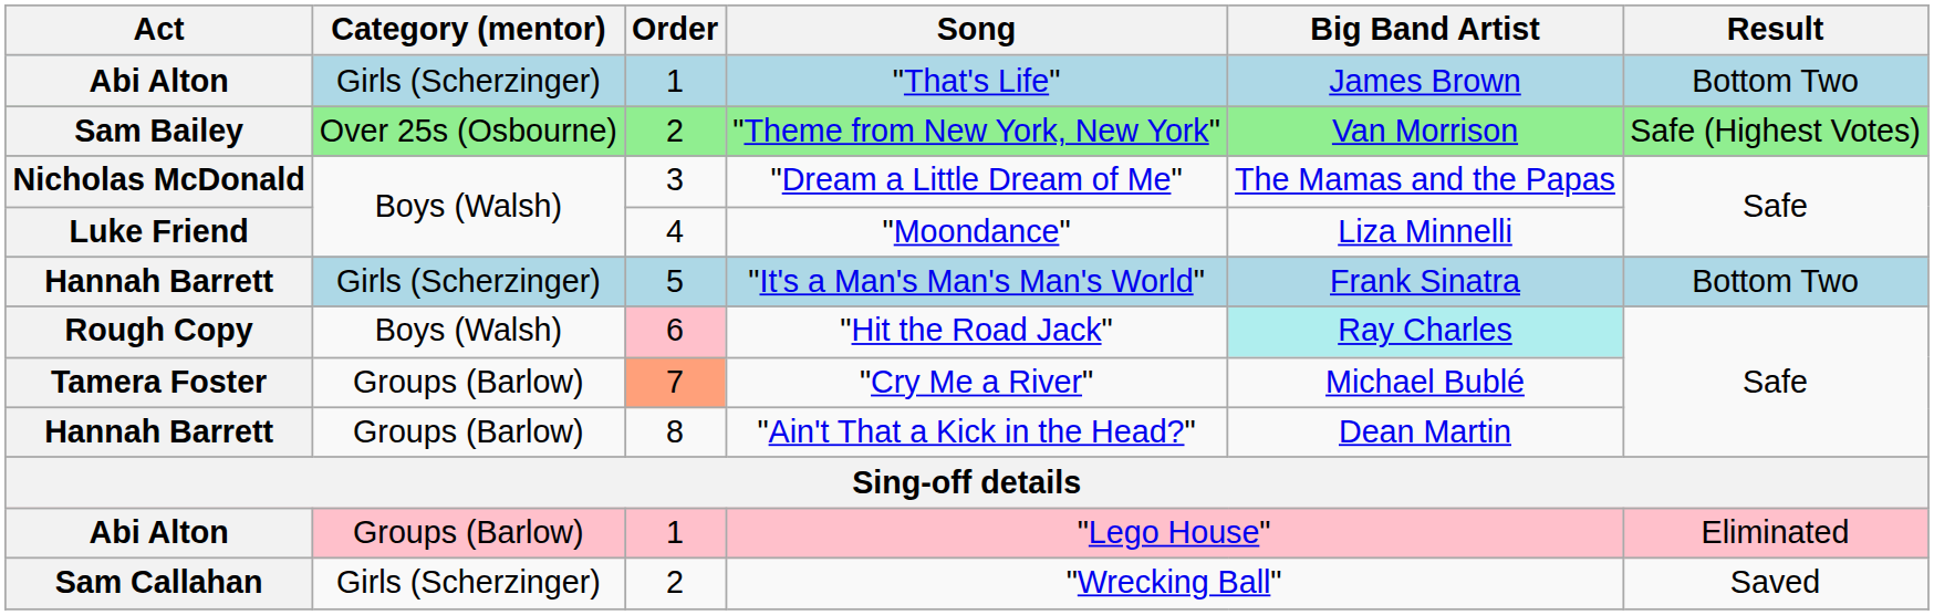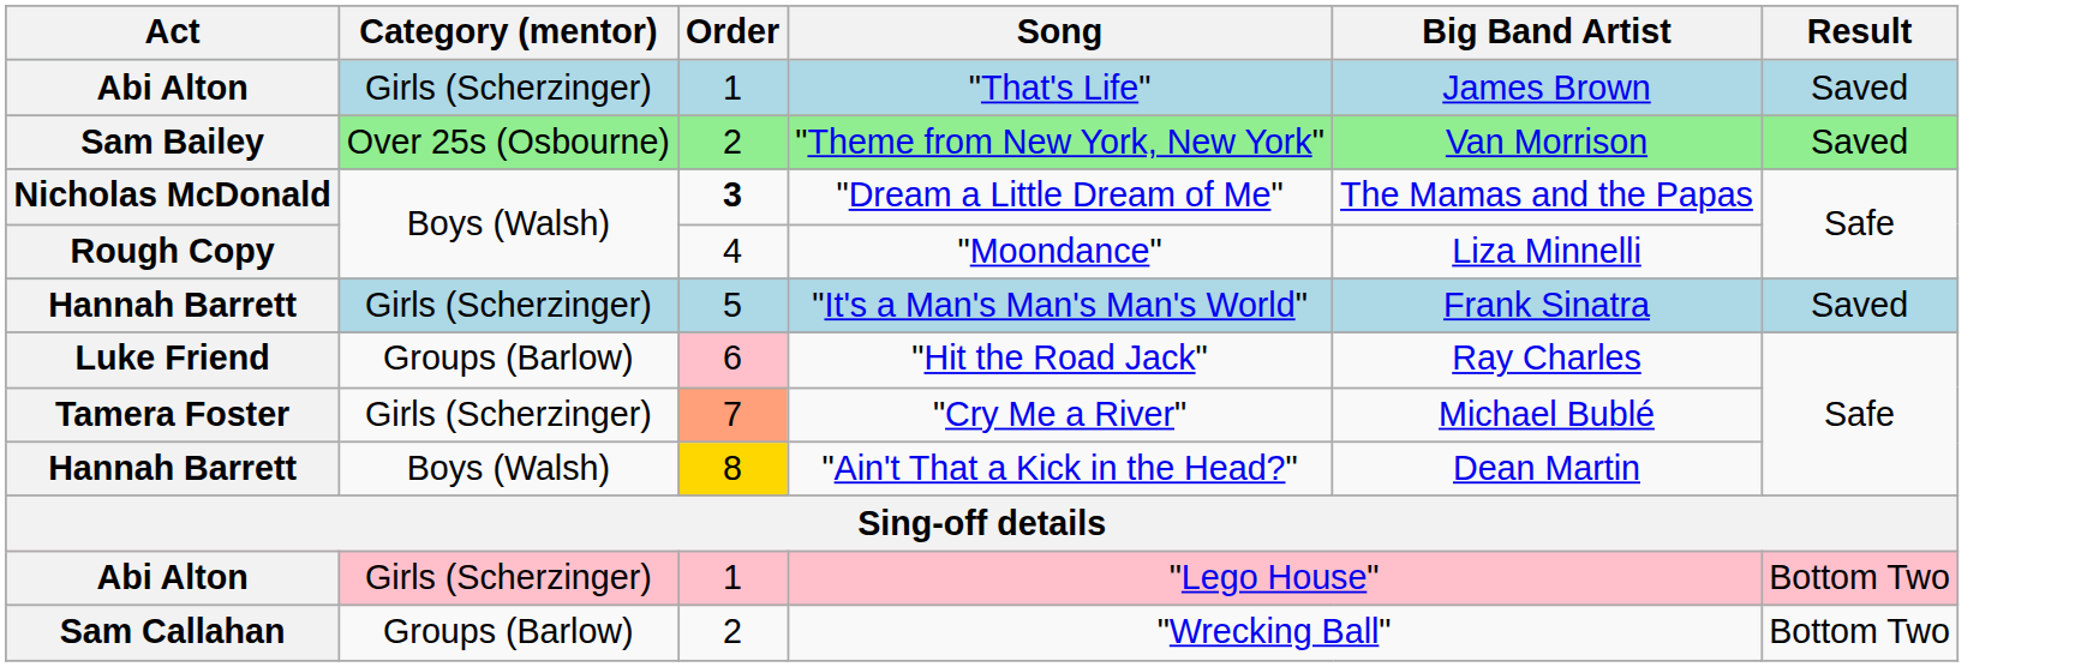"That's Life" | Result: Bottom Two -> Saved
"Theme from New York, New York" | Result: Safe (Highest Votes) -> Saved
"Dream a Little Dream of Me" | Order: normal -> bold
"Moondance" | Act: Luke Friend -> Rough Copy
"It's a Man's Man's Man's World" | Result: Bottom Two -> Saved
"Hit the Road Jack" | Act: Rough Copy -> Luke Friend
"Hit the Road Jack" | Category (mentor): Boys (Walsh) -> Groups (Barlow)
"Hit the Road Jack" | Big Band Artist: paleturquoise background -> no background
"Cry Me a River" | Category (mentor): Groups (Barlow) -> Girls (Scherzinger)
"Ain't That a Kick in the Head?" | Category (mentor): Groups (Barlow) -> Boys (Walsh)
"Ain't That a Kick in the Head?" | Order: no background -> gold background
"Lego House" | Category (mentor): Groups (Barlow) -> Girls (Scherzinger)
"Lego House" | Result: Eliminated -> Bottom Two
"Wrecking Ball" | Category (mentor): Girls (Scherzinger) -> Groups (Barlow)
"Wrecking Ball" | Result: Saved -> Bottom Two
